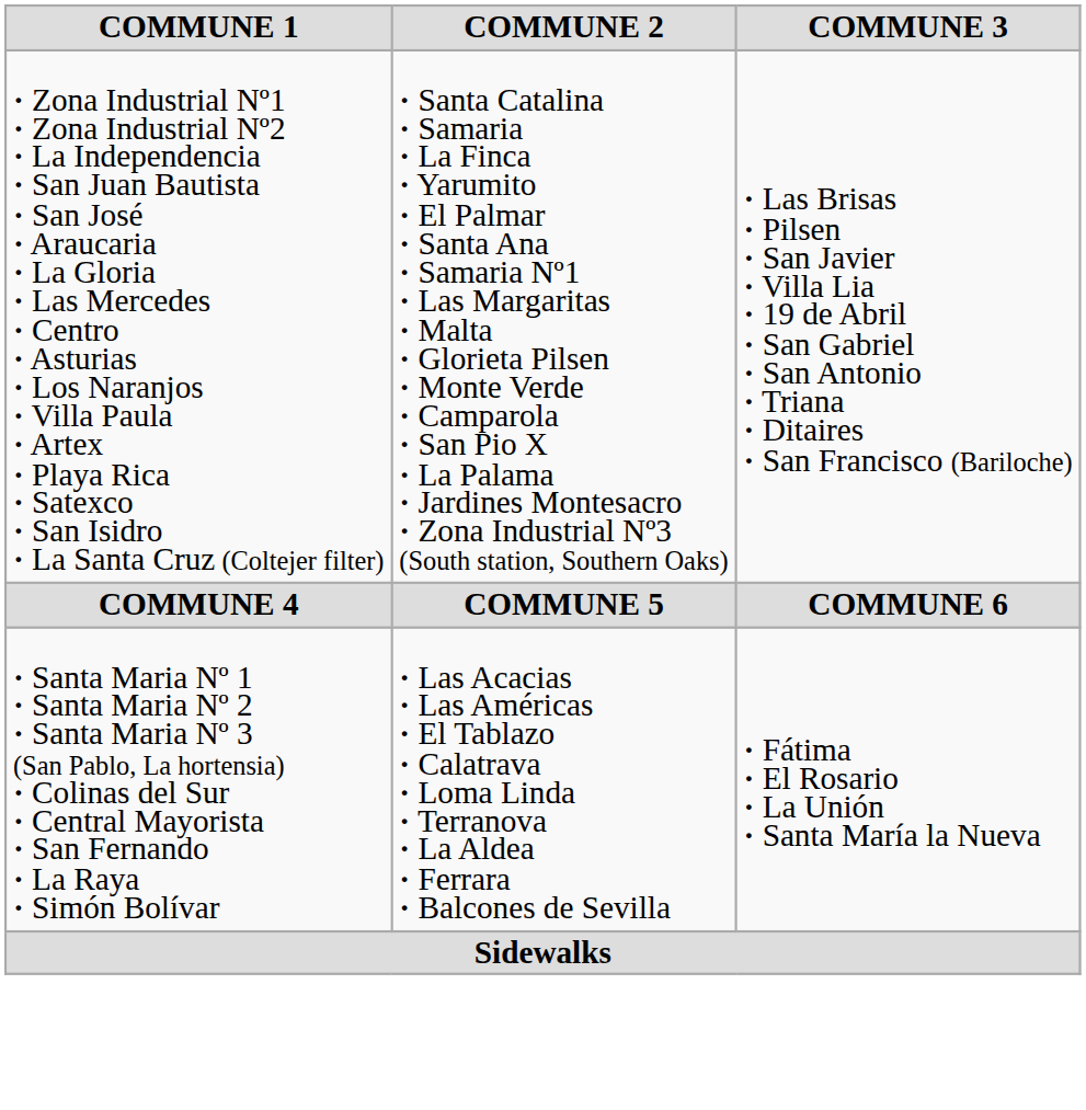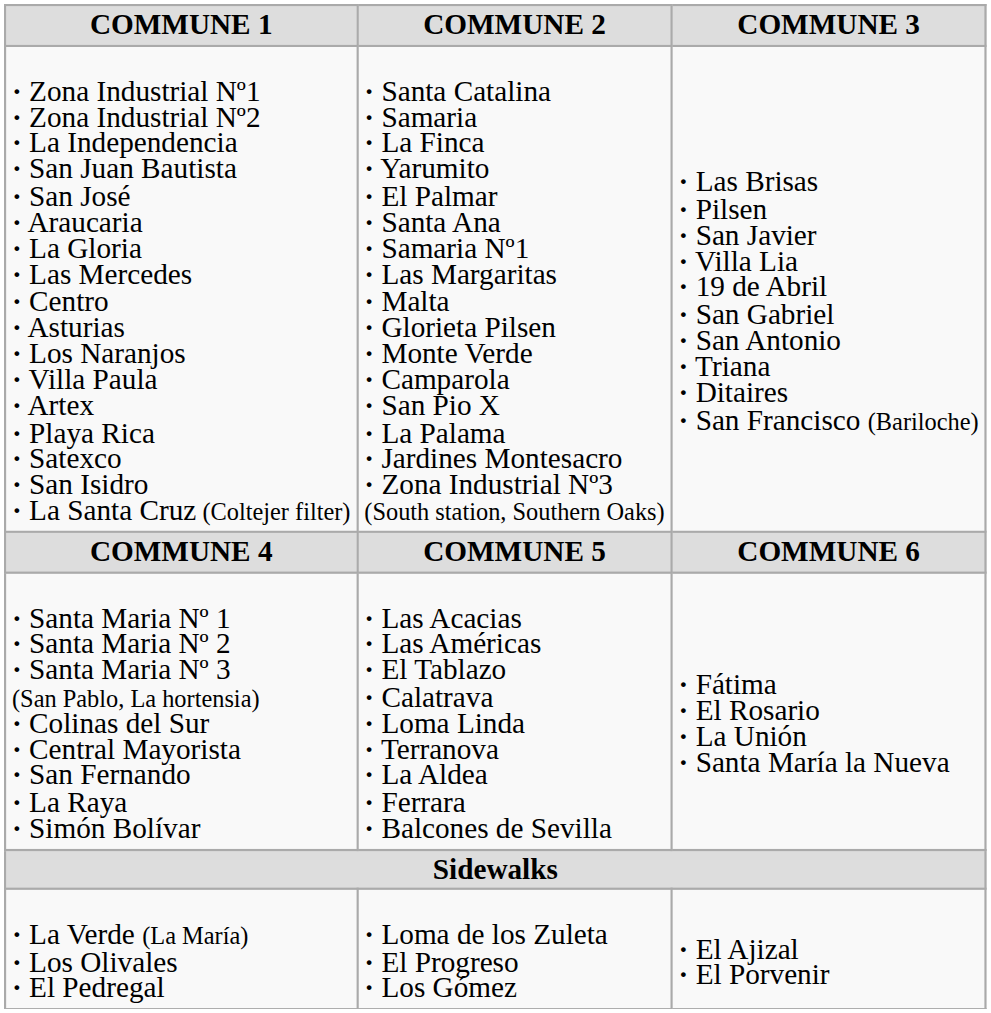+ row: · La Verde (La María) · Los Olivales · El Pedregal | · Loma de los Zuleta · El Progreso · Los Gómez | · El Ajizal · El Porvenir
